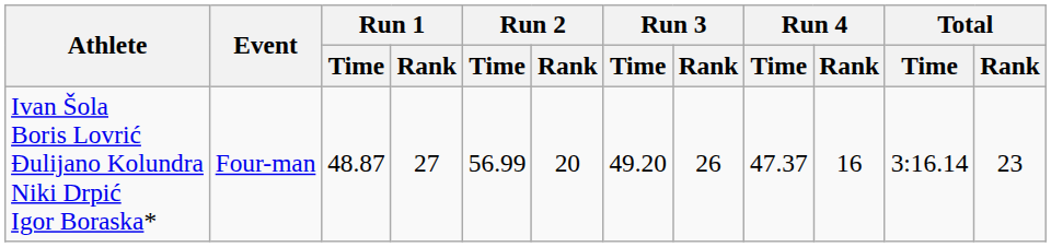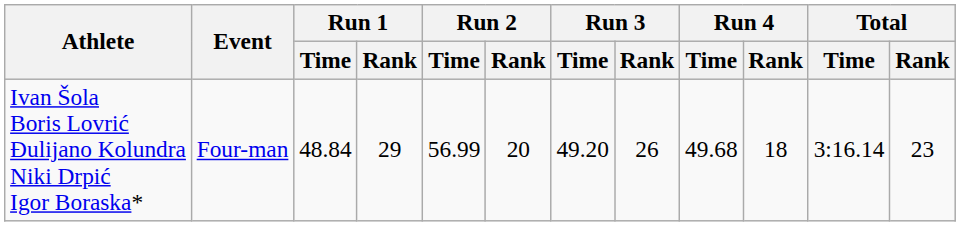row 3 | Run 1 / Time: 48.87 -> 48.84
row 3 | Run 1 / Rank: 27 -> 29
row 3 | Run 4 / Time: 47.37 -> 49.68
row 3 | Run 4 / Rank: 16 -> 18
